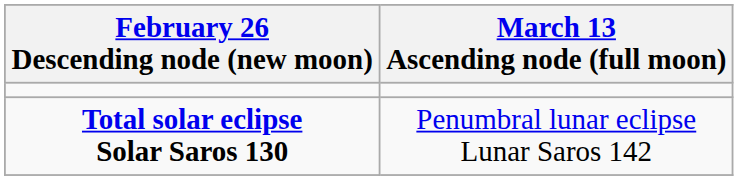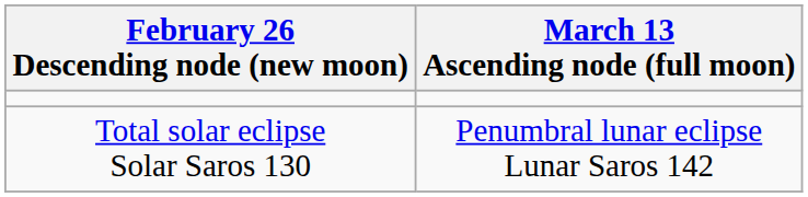row 3 | February 26 Descending node (new moon): bold -> normal
